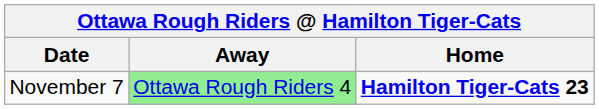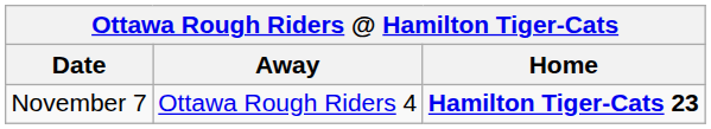November 7 | Away: lightgreen background -> no background
